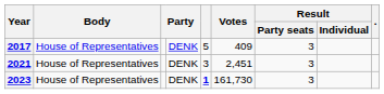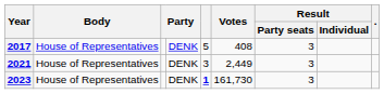2017 | Votes: 409 -> 408
2021 | Votes: 2,451 -> 2,449
